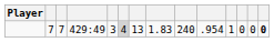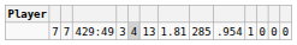row 2 | column 8: 1.83 -> 1.81
row 2 | column 9: 240 -> 285
row 2 | column 14: bold -> normal
